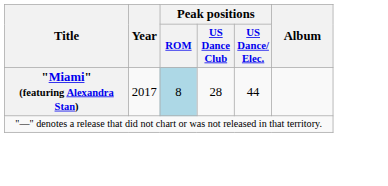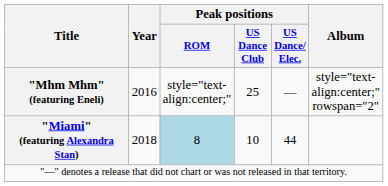+ row: "Mhm Mhm" (featuring Eneli) | 2016 | style="text-align:center;" | 25 | — | style="text-align:center;" rowspan="2"
"Miami" (featuring Alexandra Stan) | Year: 2017 -> 2018
"Miami" (featuring Alexandra Stan) | Peak positions / US Dance Club: 28 -> 10
